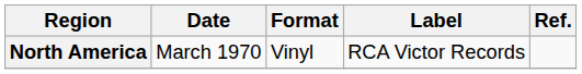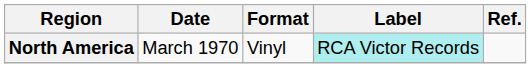North America | Label: no background -> paleturquoise background
